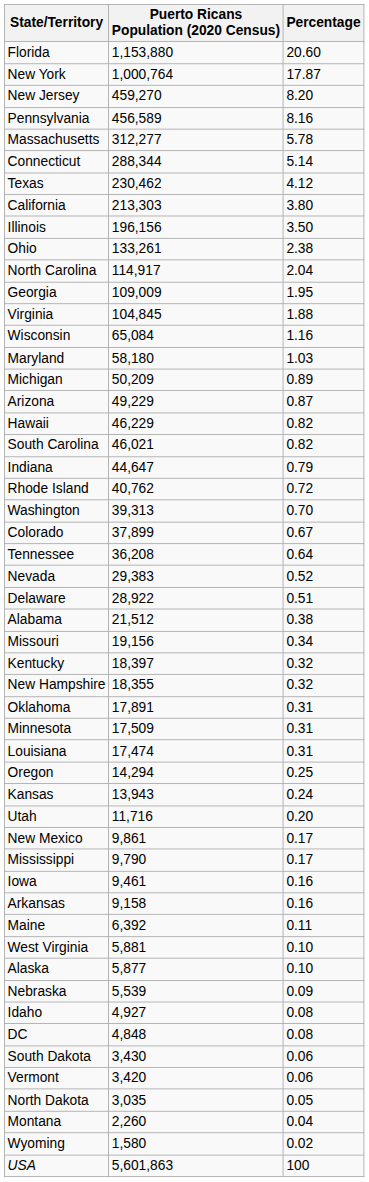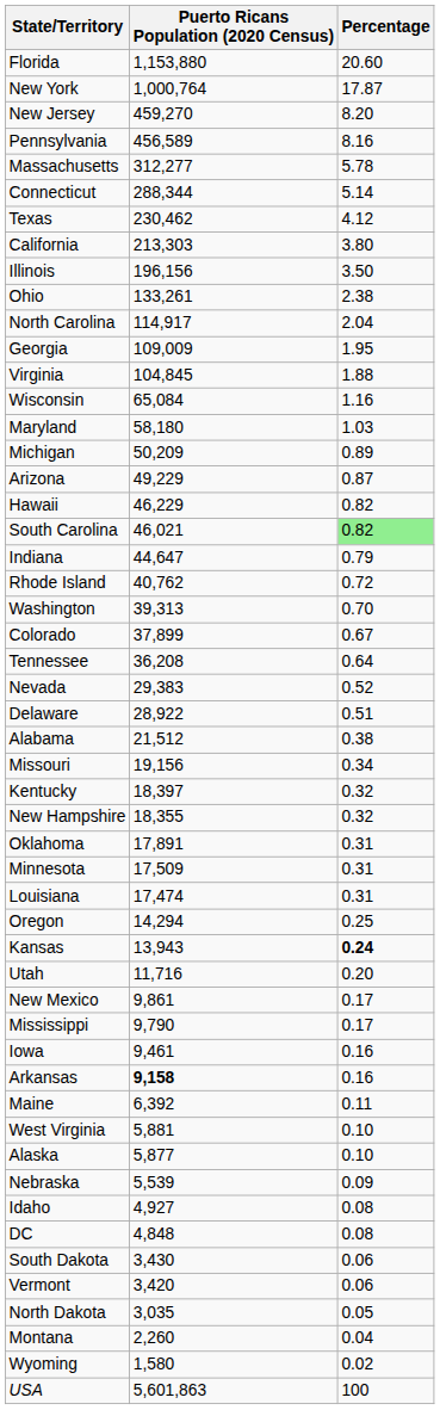South Carolina | Percentage: no background -> lightgreen background
Kansas | Percentage: normal -> bold
Arkansas | Puerto Ricans Population (2020 Census): normal -> bold
